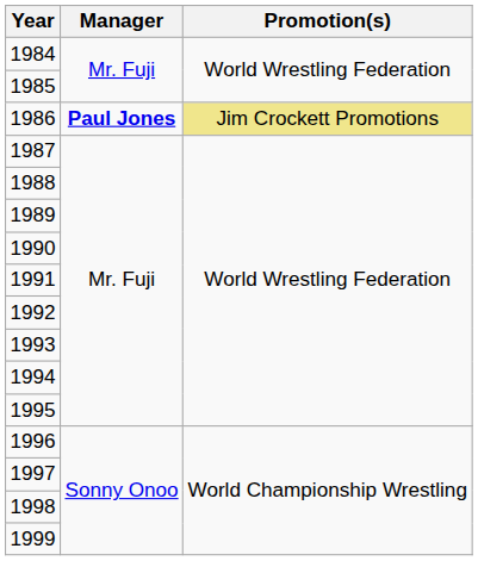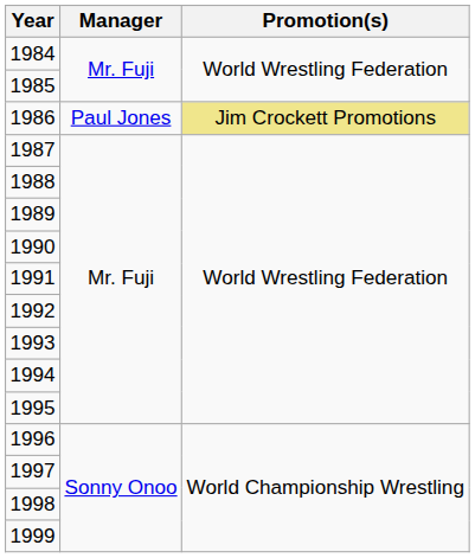1986 | Manager: bold -> normal
